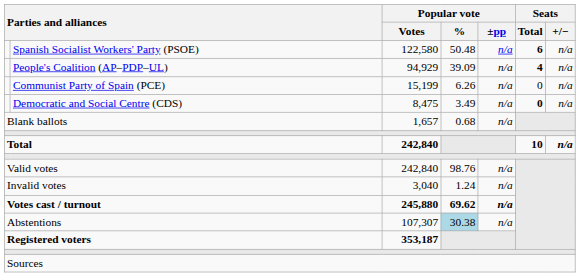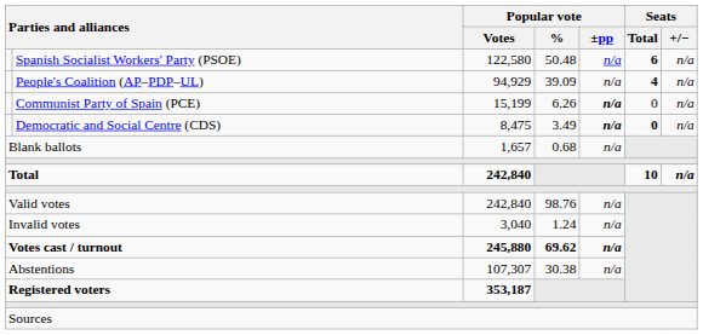Communist Party of Spain (PCE) | Popular vote / ±pp: normal -> bold
Democratic and Social Centre (CDS) | Popular vote / ±pp: normal -> bold
Abstentions | Popular vote / %: lightblue background -> no background
